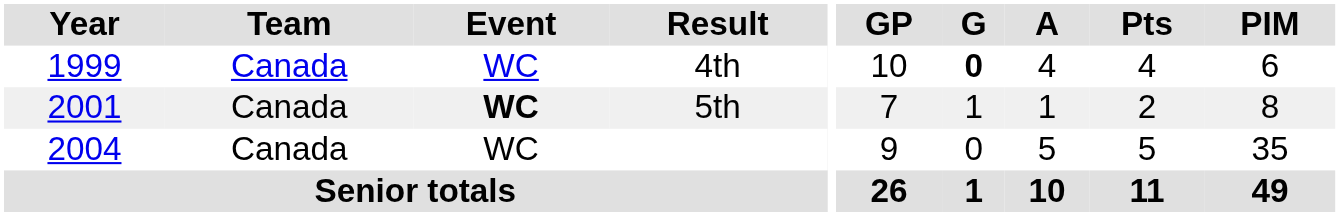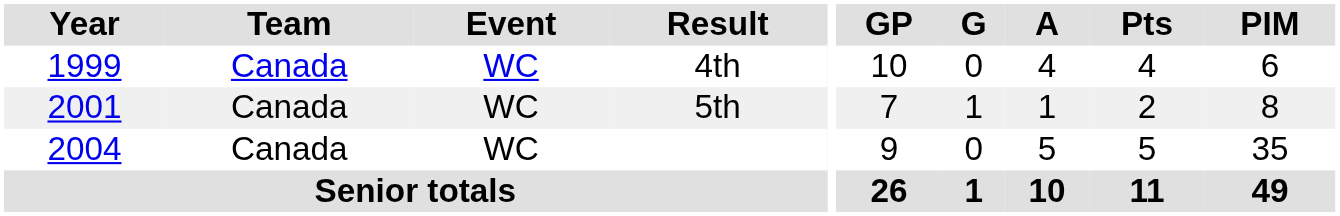4th | G: bold -> normal
5th | Event: bold -> normal
